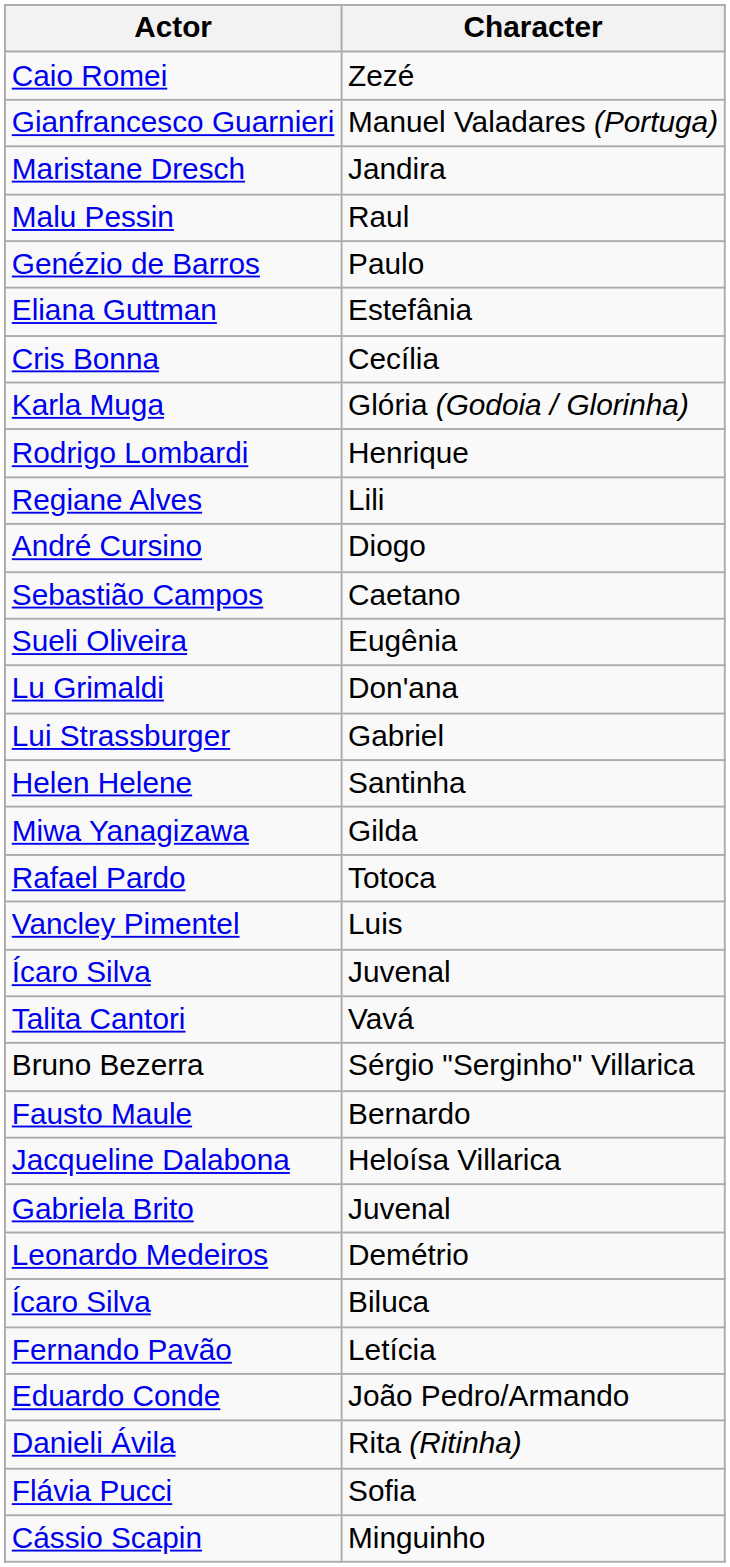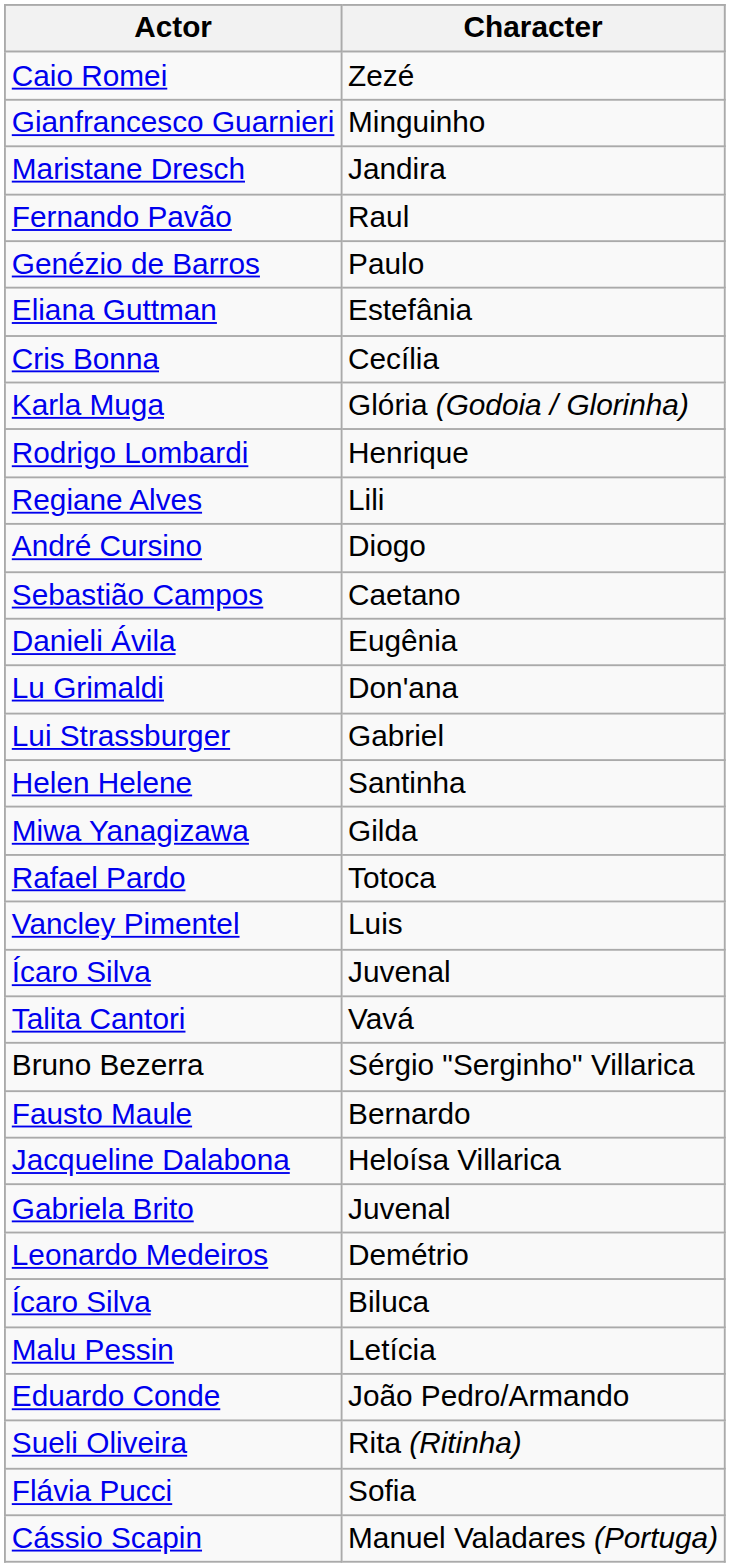row 3 | Character: Manuel Valadares (Portuga) -> Minguinho
row 5 | Actor: Malu Pessin -> Fernando Pavão
row 14 | Actor: Sueli Oliveira -> Danieli Ávila
row 29 | Actor: Fernando Pavão -> Malu Pessin
row 31 | Actor: Danieli Ávila -> Sueli Oliveira
row 33 | Character: Minguinho -> Manuel Valadares (Portuga)
